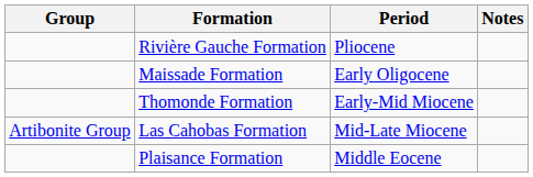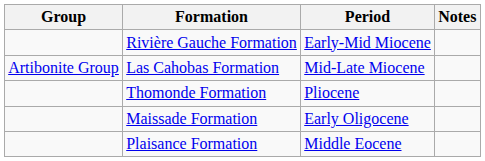Rivière Gauche Formation | Period: Pliocene -> Early-Mid Miocene
rows swapped: Las Cahobas Formation <-> Maissade Formation
Thomonde Formation | Period: Early-Mid Miocene -> Pliocene
